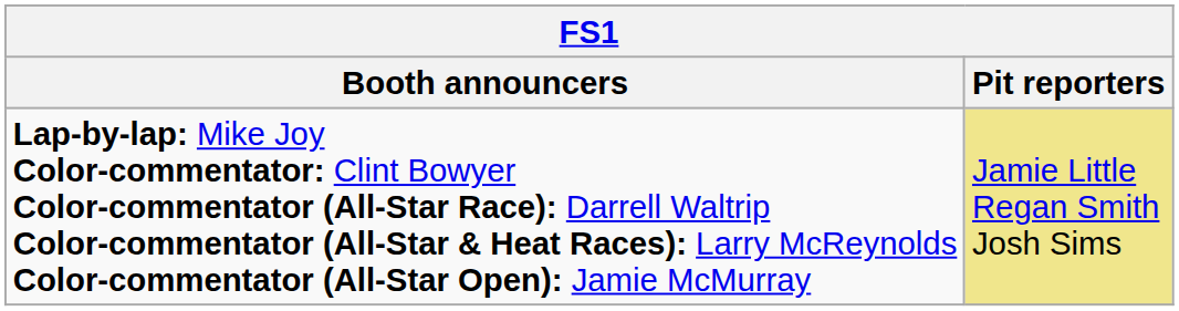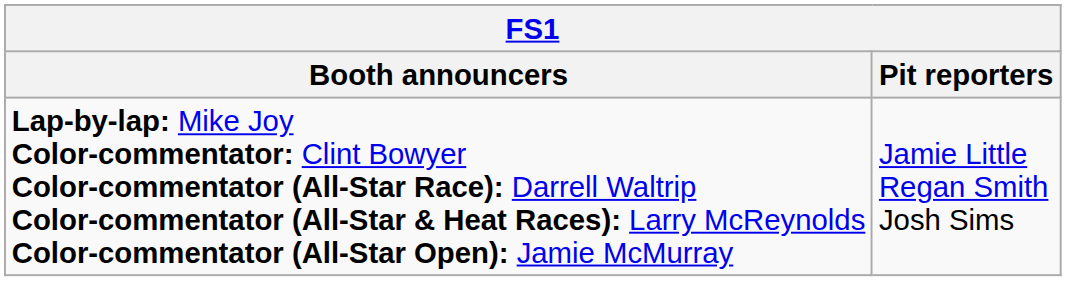row 3 | Pit reporters: khaki background -> no background
